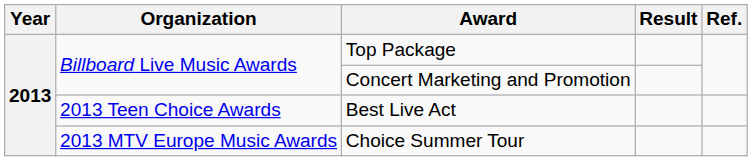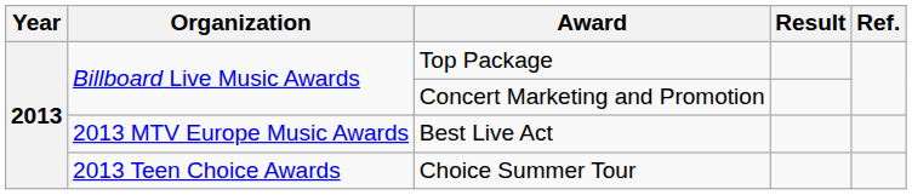Best Live Act | Organization: 2013 Teen Choice Awards -> 2013 MTV Europe Music Awards
Choice Summer Tour | Organization: 2013 MTV Europe Music Awards -> 2013 Teen Choice Awards
